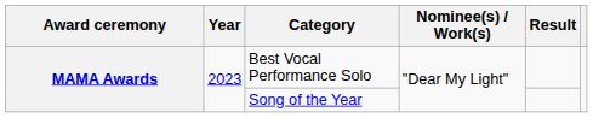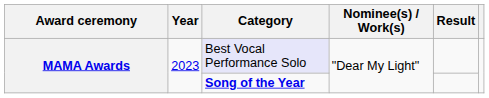Best Vocal Performance Solo | Category: no background -> lavender background
Song of the Year | Category: normal -> bold
